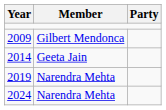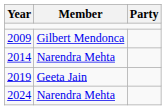2014 | Member: Geeta Jain -> Narendra Mehta
2019 | Member: Narendra Mehta -> Geeta Jain
